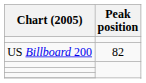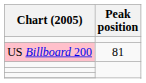row 3 | Chart (2005): no background -> pink background
row 3 | Peak position: 82 -> 81
